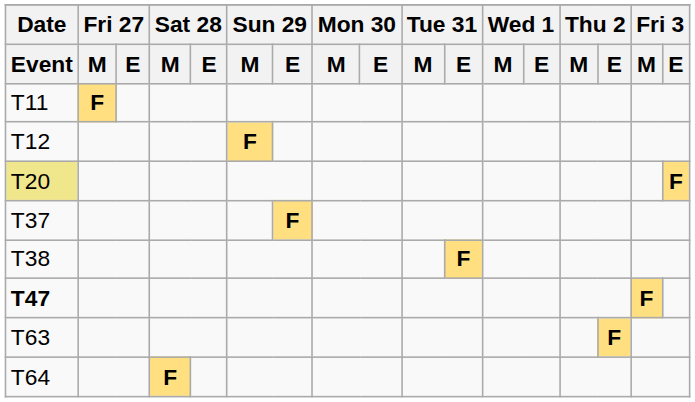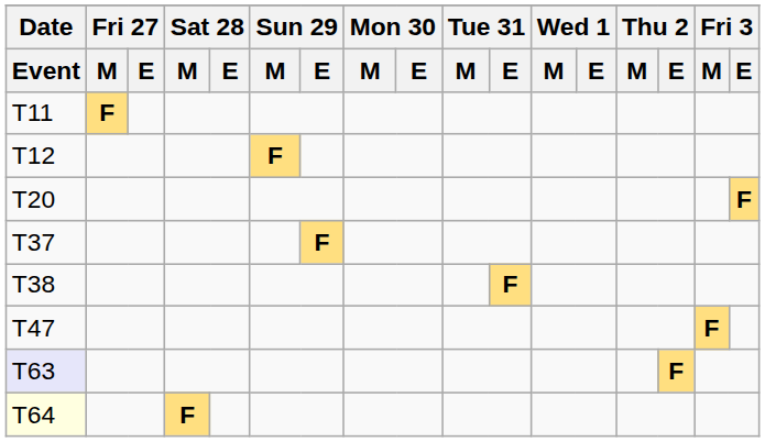T20 | Date / Event: khaki background -> no background
T47 | Date / Event: bold -> normal
T63 | Date / Event: no background -> lavender background
T64 | Date / Event: no background -> lightyellow background
